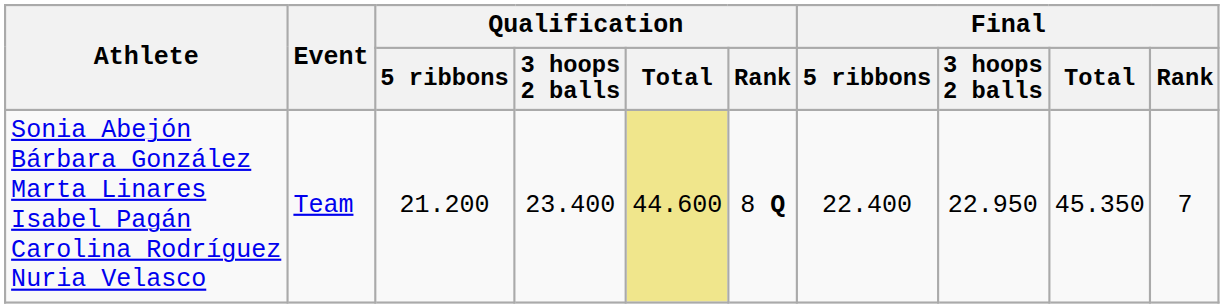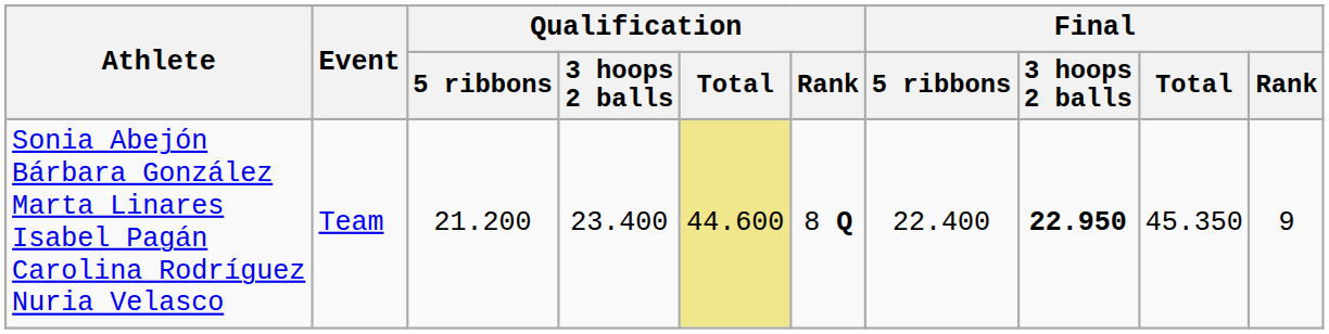row 3 | Final / 3 hoops 2 balls: normal -> bold
row 3 | Final / Rank: 7 -> 9
